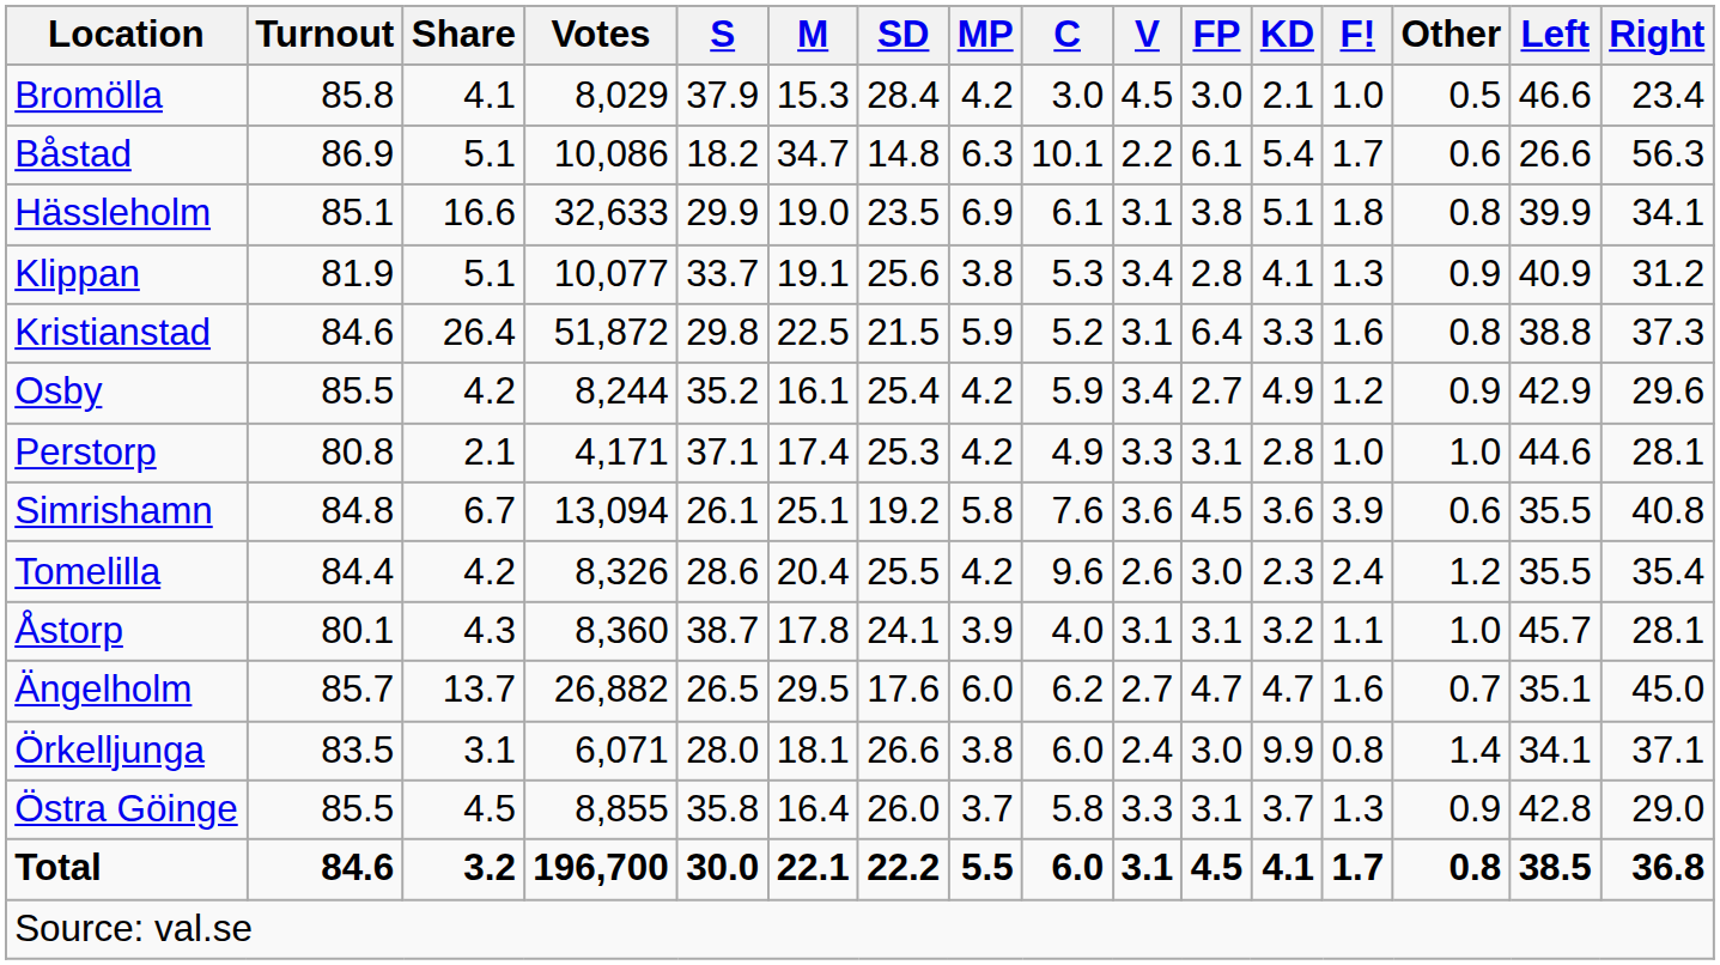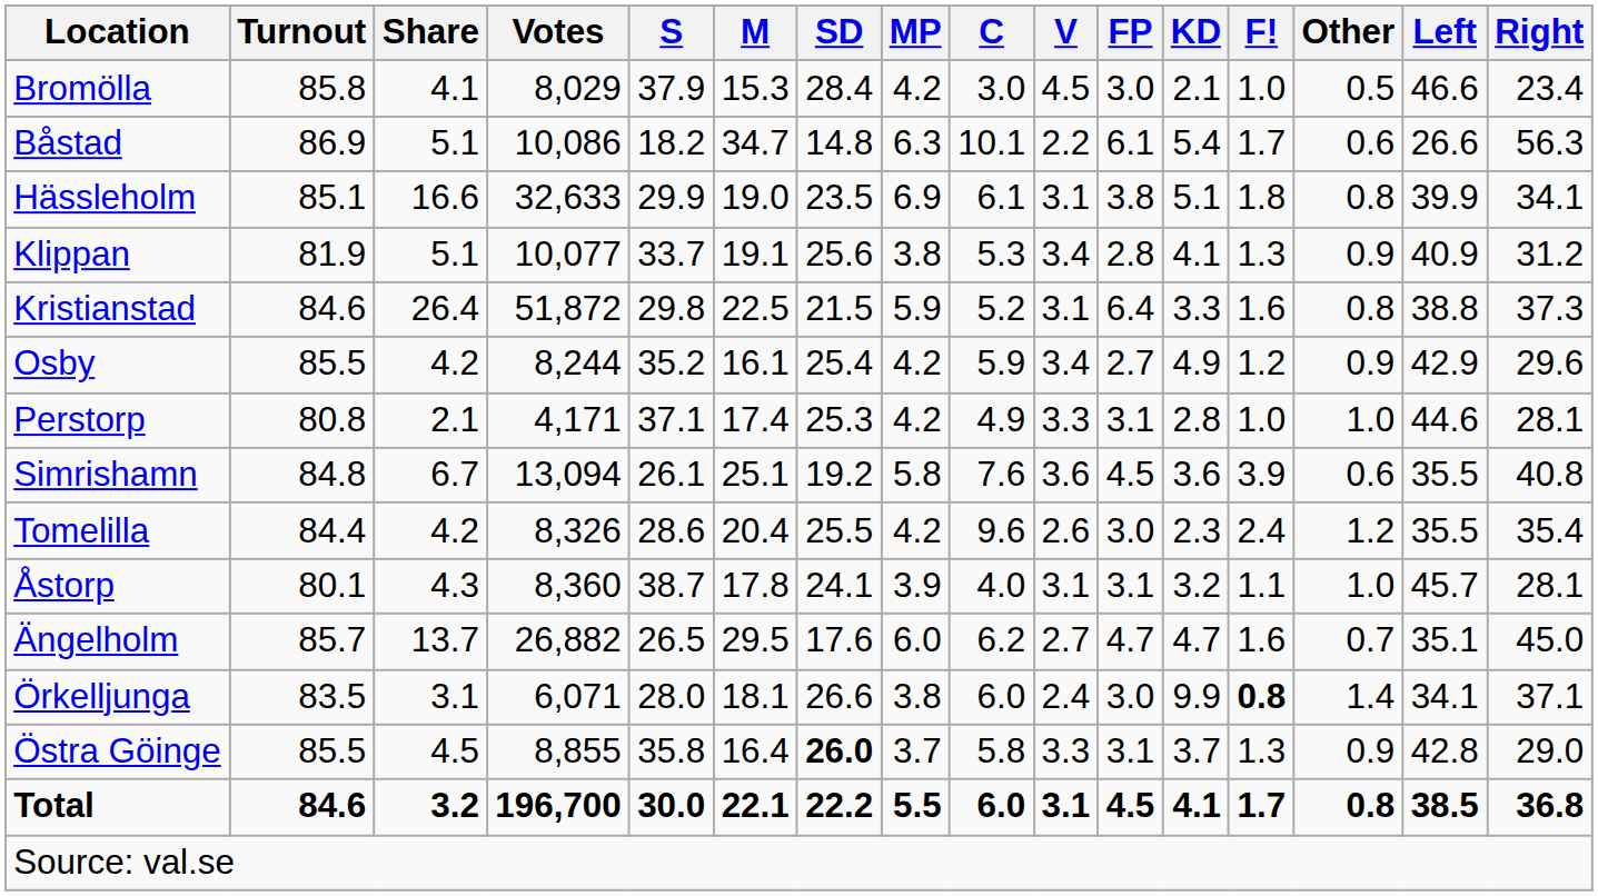Örkelljunga | F!: normal -> bold
Östra Göinge | SD: normal -> bold
